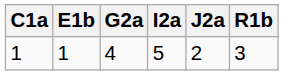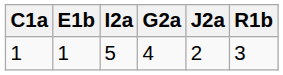columns swapped: G2a <-> I2a
